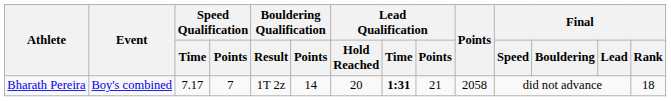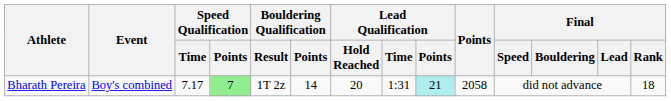row 3 | Speed Qualification / Points: no background -> lightgreen background
row 3 | Lead Qualification / Time: bold -> normal
row 3 | Lead Qualification / Points: no background -> paleturquoise background
